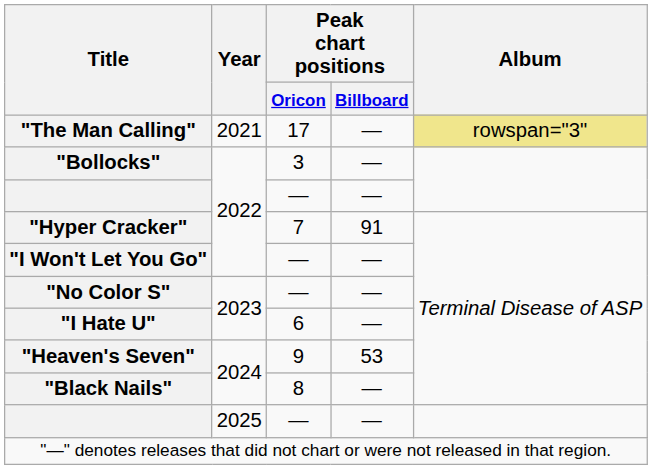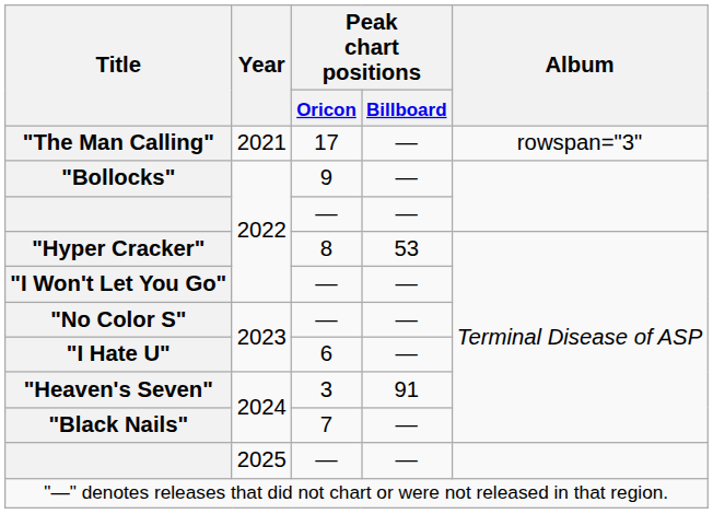"The Man Calling" | Album: khaki background -> no background
"Bollocks" | Peak chart positions / Oricon: 3 -> 9
"Hyper Cracker" | Peak chart positions / Oricon: 7 -> 8
"Hyper Cracker" | Peak chart positions / Billboard: 91 -> 53
"Heaven's Seven" | Peak chart positions / Oricon: 9 -> 3
"Heaven's Seven" | Peak chart positions / Billboard: 53 -> 91
"Black Nails" | Peak chart positions / Oricon: 8 -> 7
